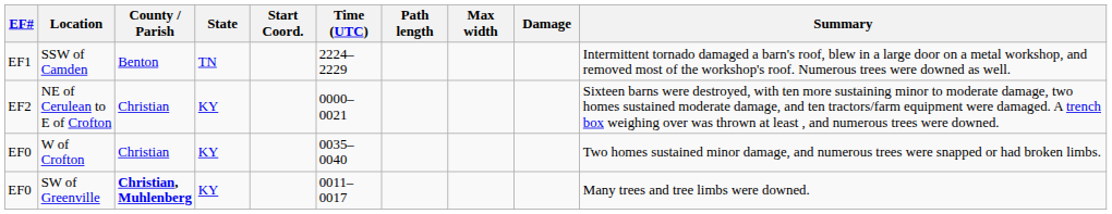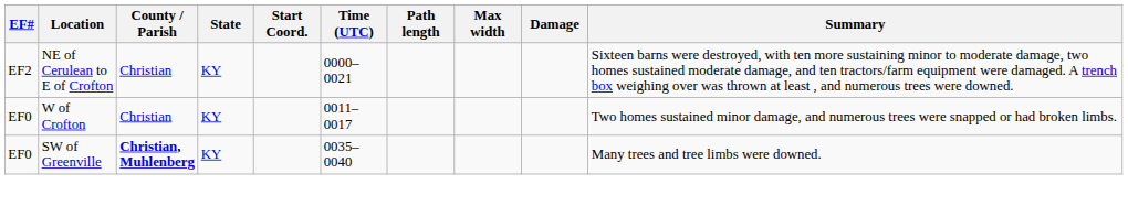- row: EF1 | SSW of Camden | Benton | TN | 2224–2229 | Intermittent tornado damaged a barn's roof, blew in a large door on a metal workshop, and removed most of the workshop's roof. Numerous trees were downed as well.
W of Crofton | Time (UTC): 0035–0040 -> 0011–0017
SW of Greenville | Time (UTC): 0011–0017 -> 0035–0040
